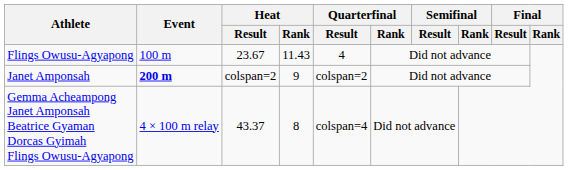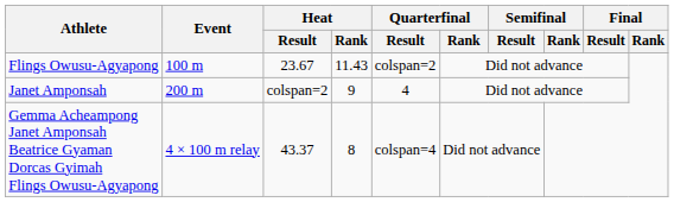Flings Owusu-Agyapong | Quarterfinal / Result: 4 -> colspan=2
Janet Amponsah | Event: bold -> normal
Janet Amponsah | Quarterfinal / Result: colspan=2 -> 4
